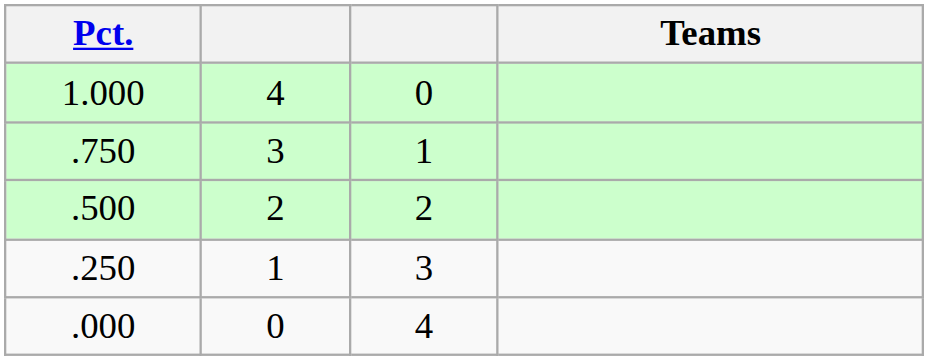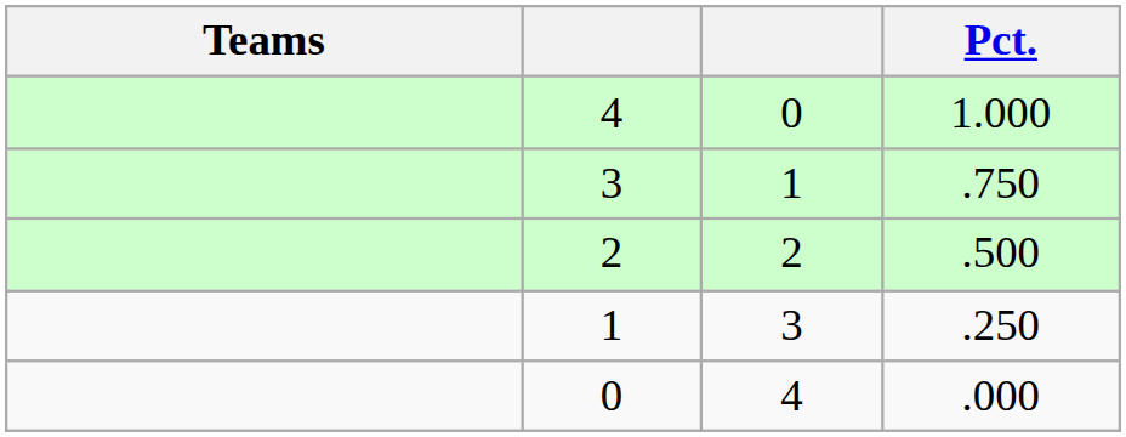columns swapped: Teams <-> Pct.
